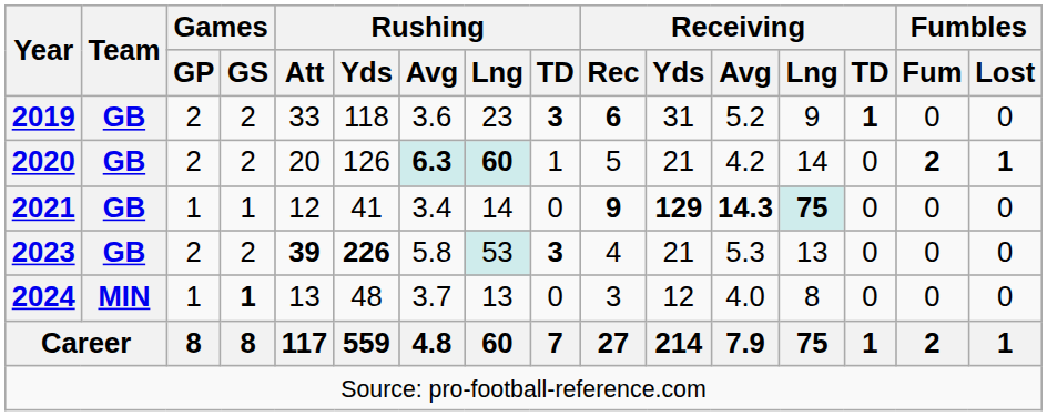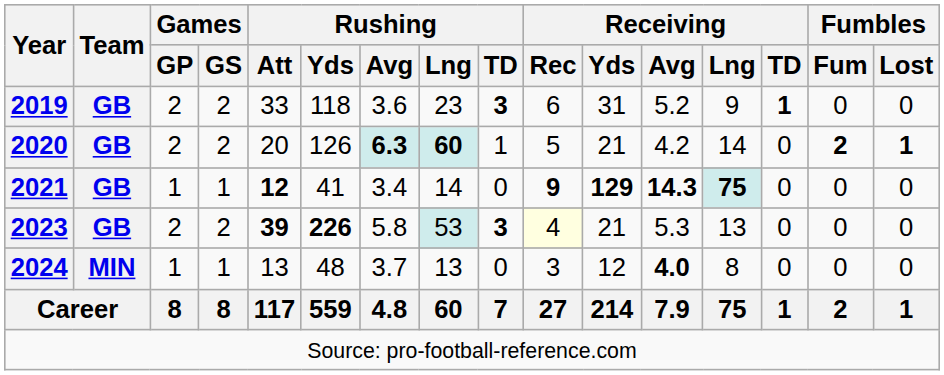2019 | Receiving / Rec: bold -> normal
2021 | Rushing / Att: normal -> bold
2023 | Receiving / Rec: no background -> lightyellow background
2024 | Games / GS: bold -> normal
2024 | Receiving / Avg: normal -> bold
